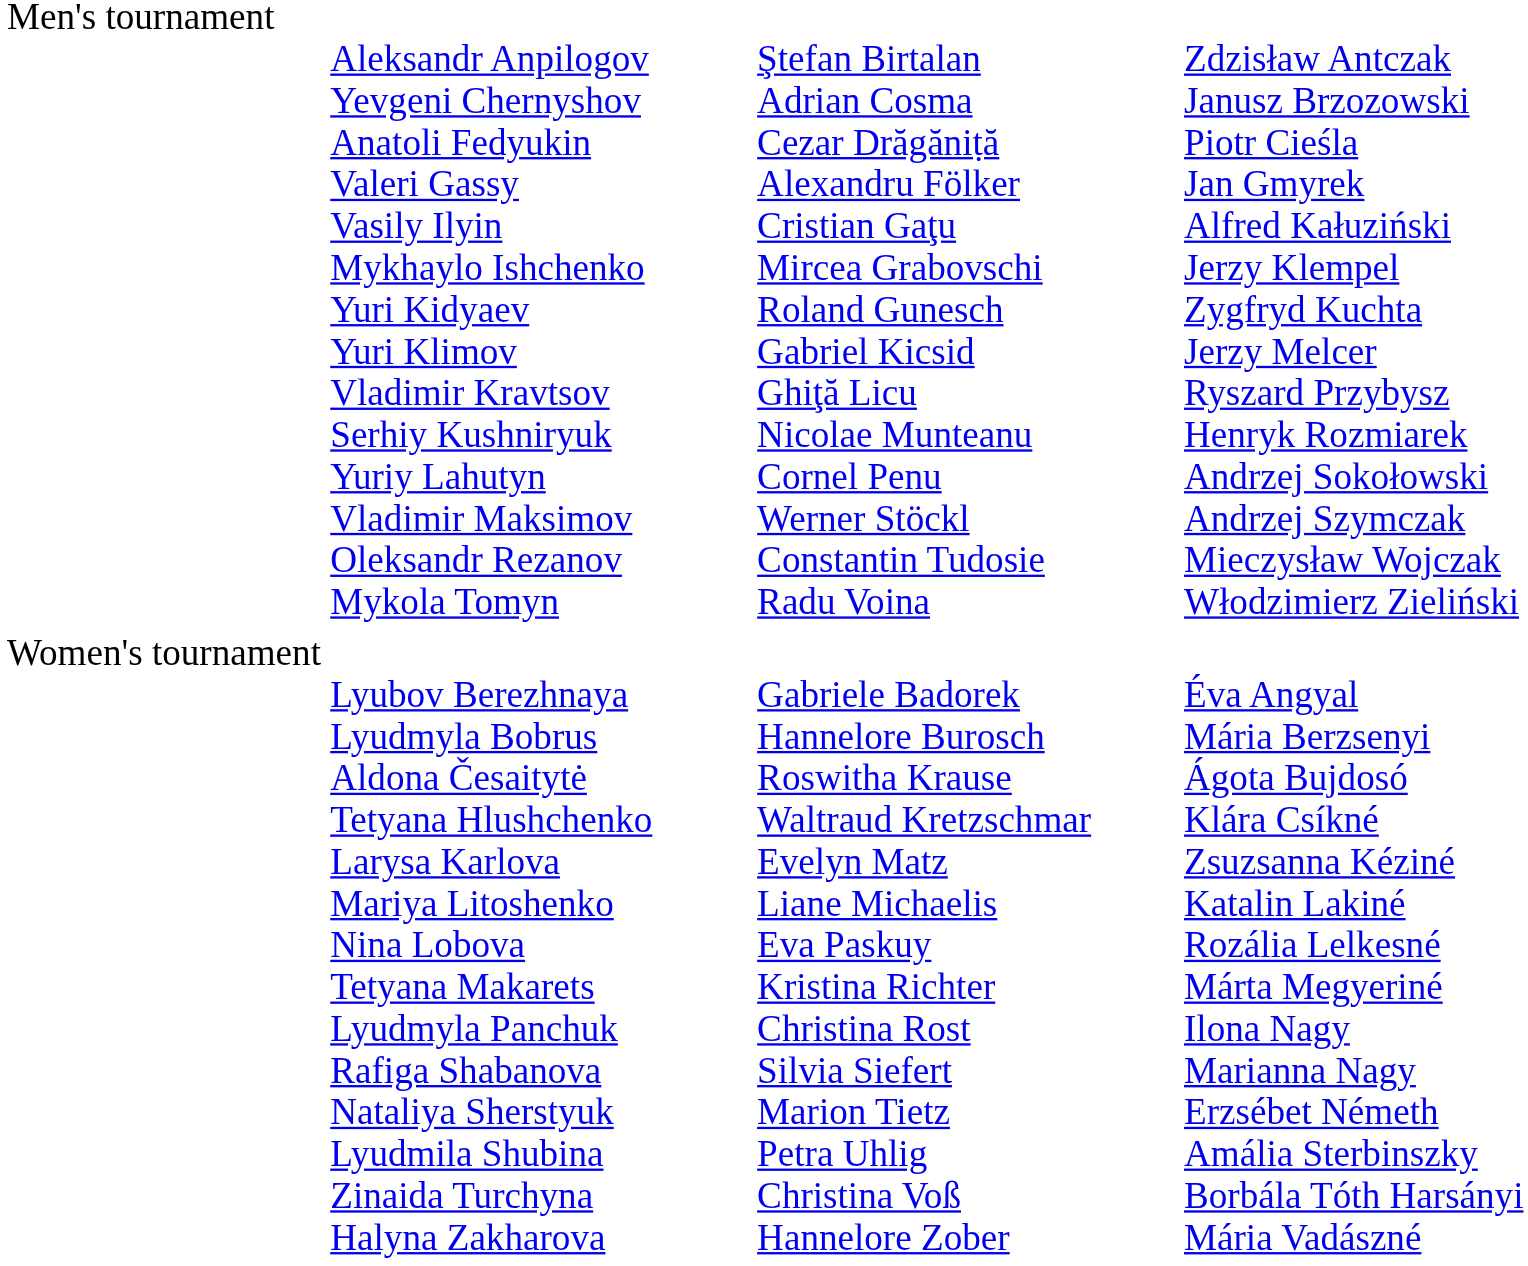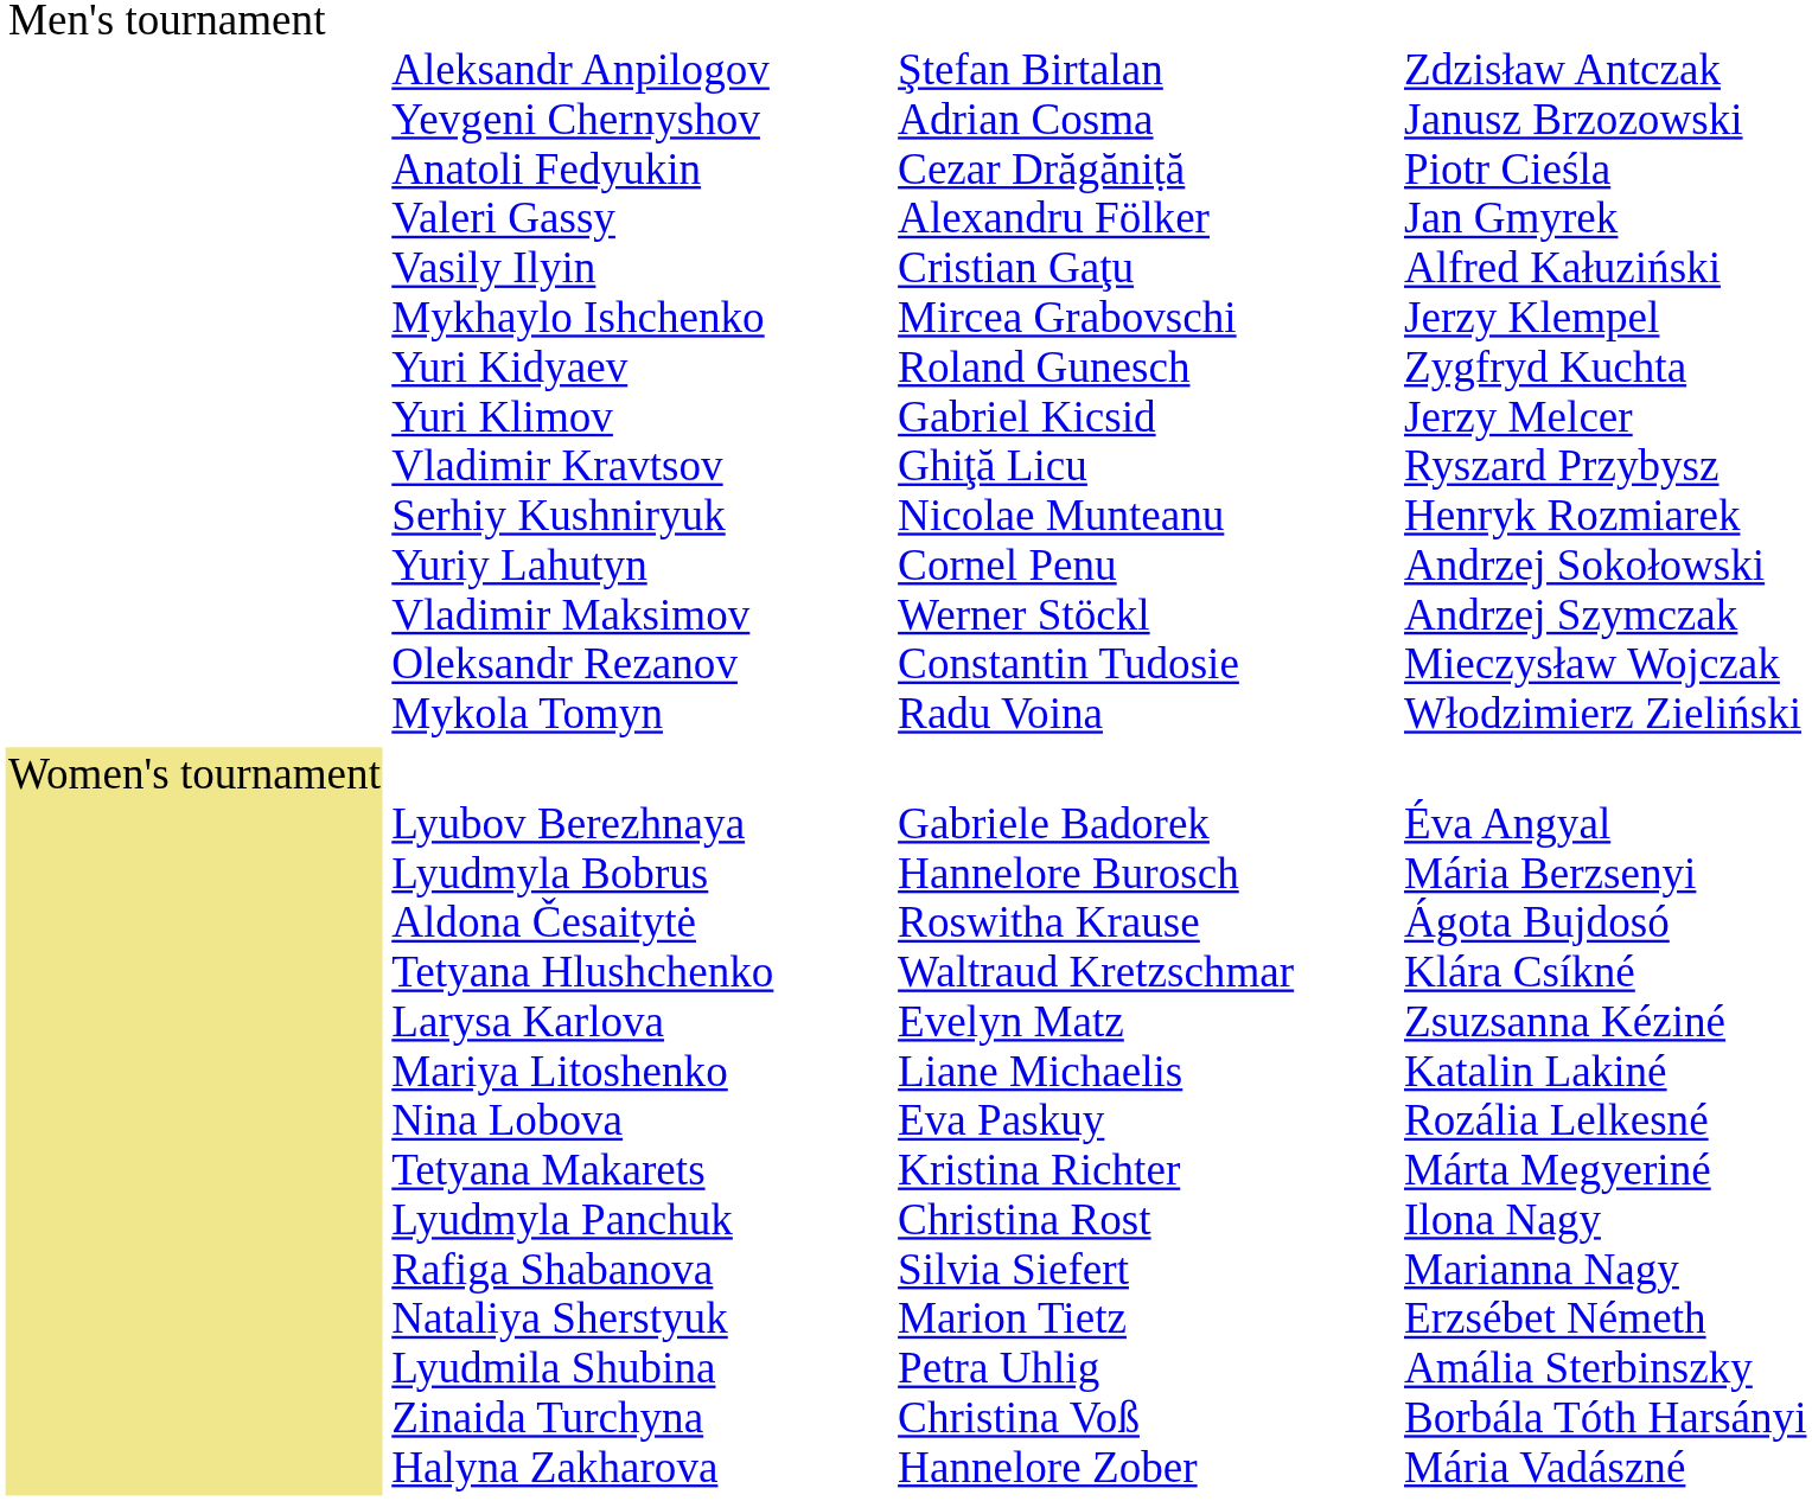Women's tournament | column 1: no background -> khaki background
